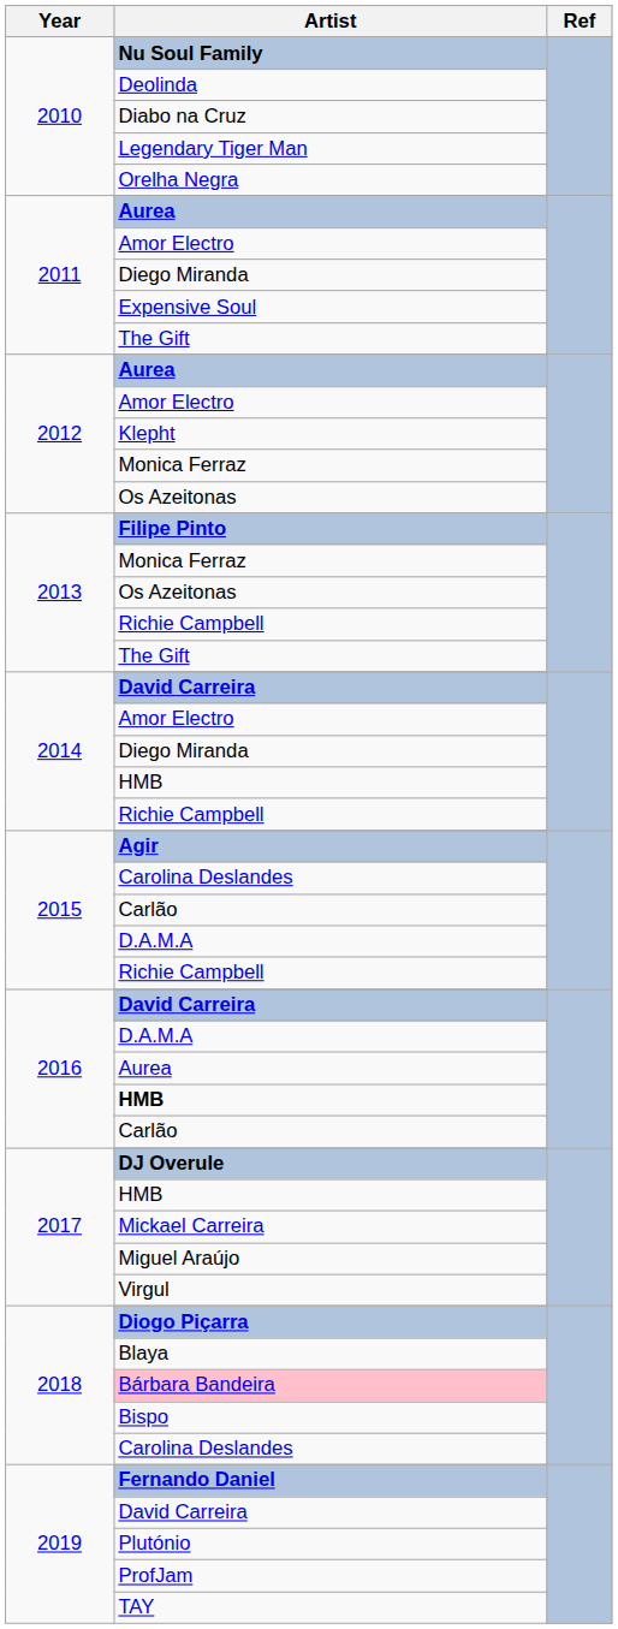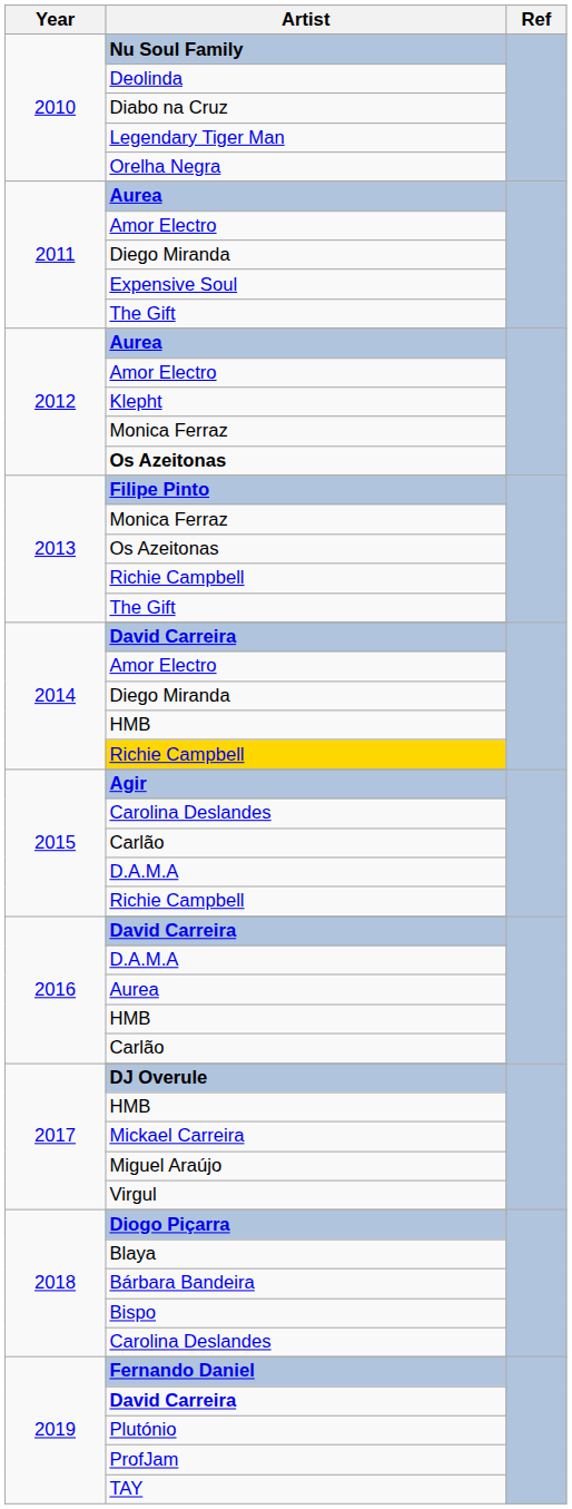2012 / Os Azeitonas | Artist: normal -> bold
2014 / Richie Campbell | Artist: no background -> gold background
2016 / HMB | Artist: bold -> normal
Bárbara Bandeira | Artist: pink background -> no background
2019 / David Carreira | Artist: normal -> bold
